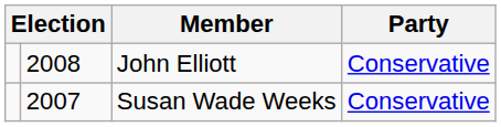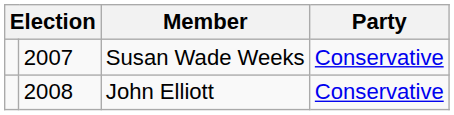rows swapped: Susan Wade Weeks <-> John Elliott
